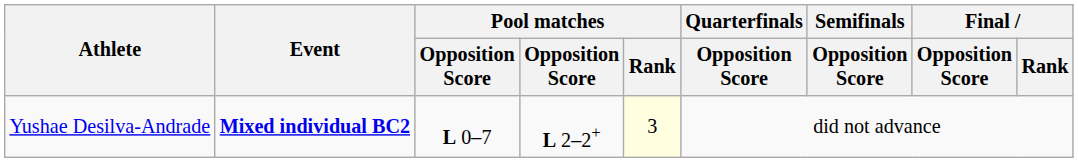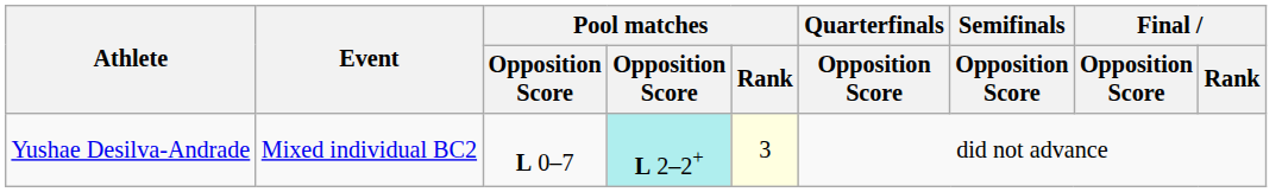Yushae Desilva-Andrade | Event: bold -> normal
Yushae Desilva-Andrade | column 4: no background -> paleturquoise background
